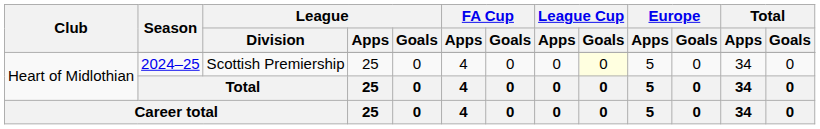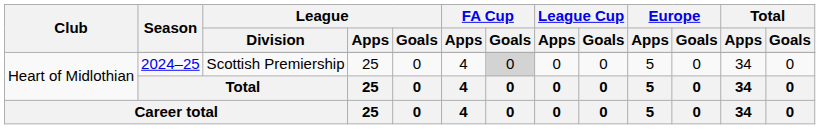Scottish Premiership | FA Cup / Goals: no background -> lightgrey background
Scottish Premiership | League Cup / Goals: lightyellow background -> no background
